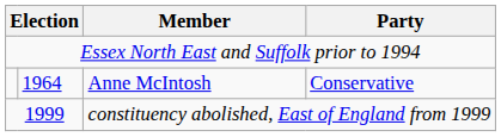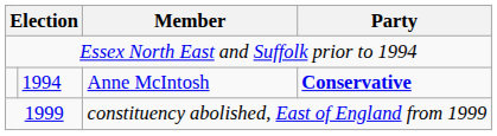Anne McIntosh | column 2: 1964 -> 1994
Anne McIntosh | Party: normal -> bold
